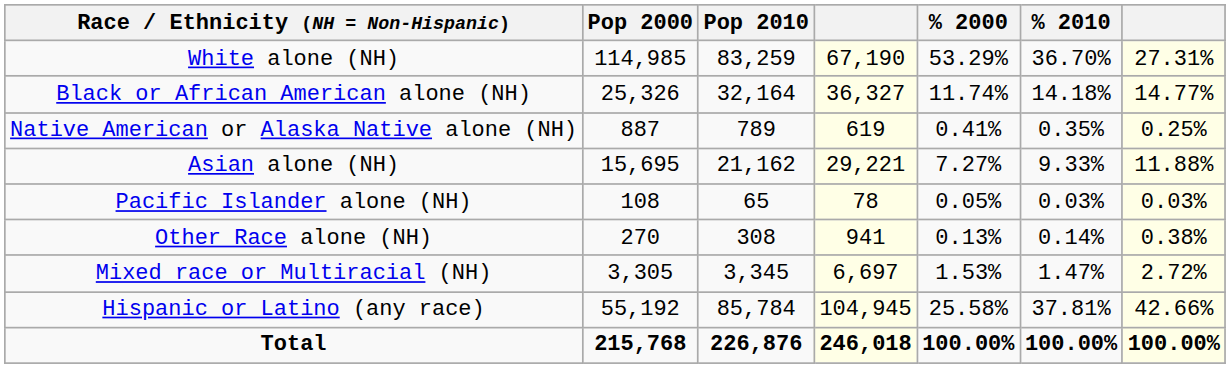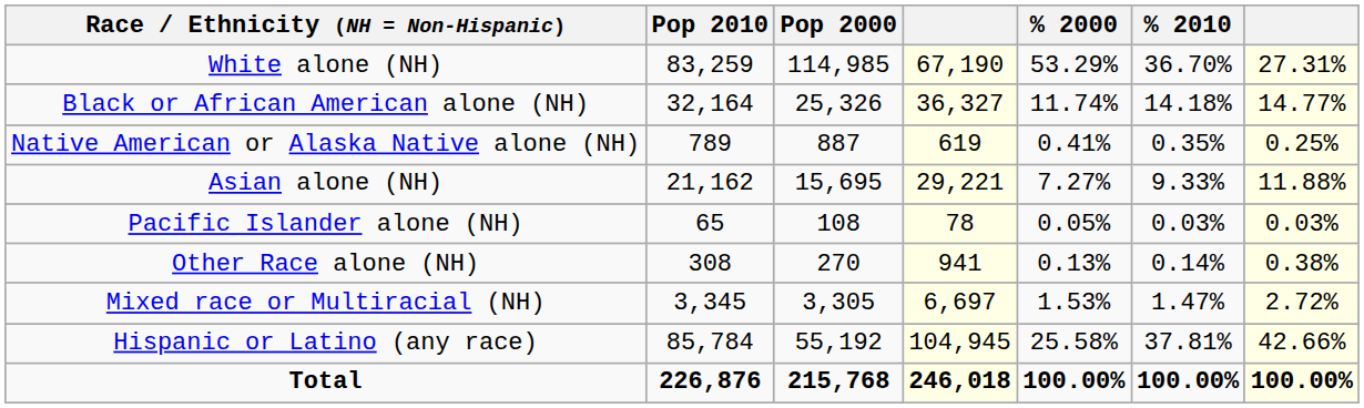columns swapped: Pop 2000 <-> Pop 2010
